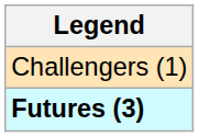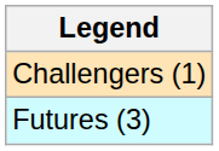row 3 | column 1: bold -> normal
